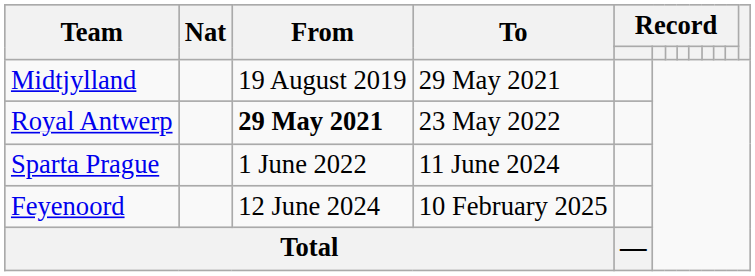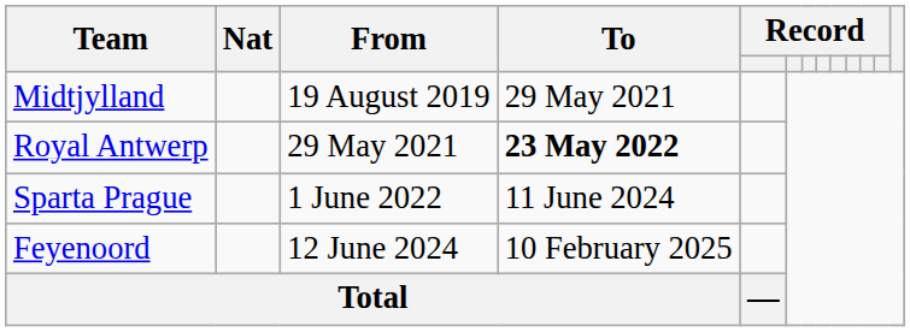Royal Antwerp | From: bold -> normal
Royal Antwerp | To: normal -> bold
